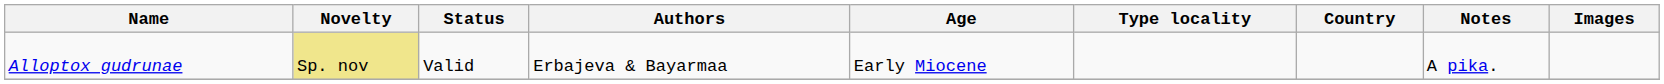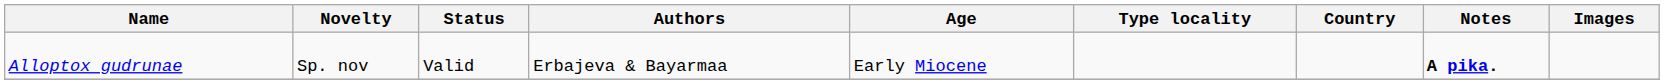Alloptox gudrunae | Novelty: khaki background -> no background
Alloptox gudrunae | Notes: normal -> bold
